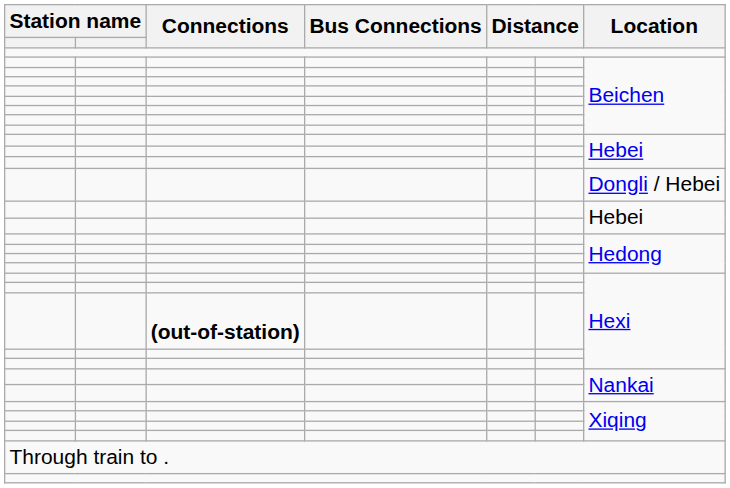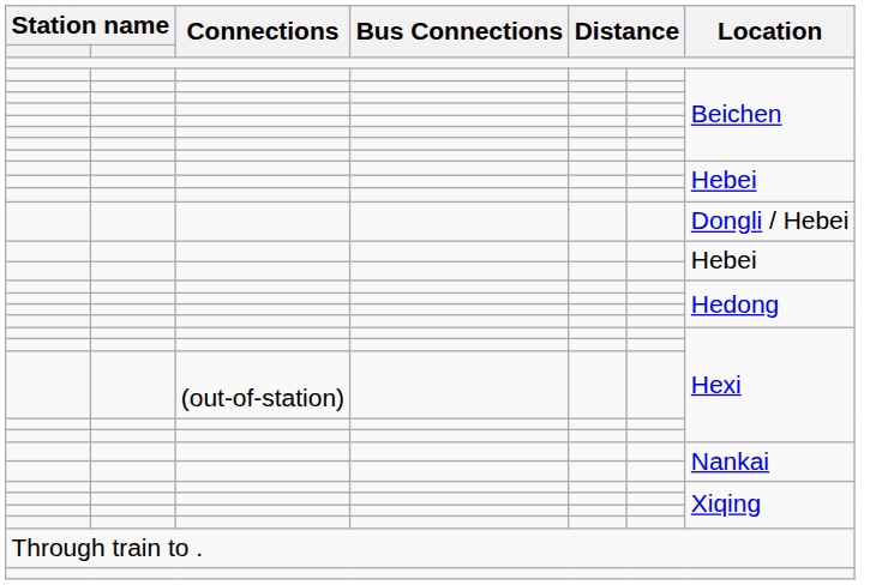(out-of-station) | Connections: bold -> normal
